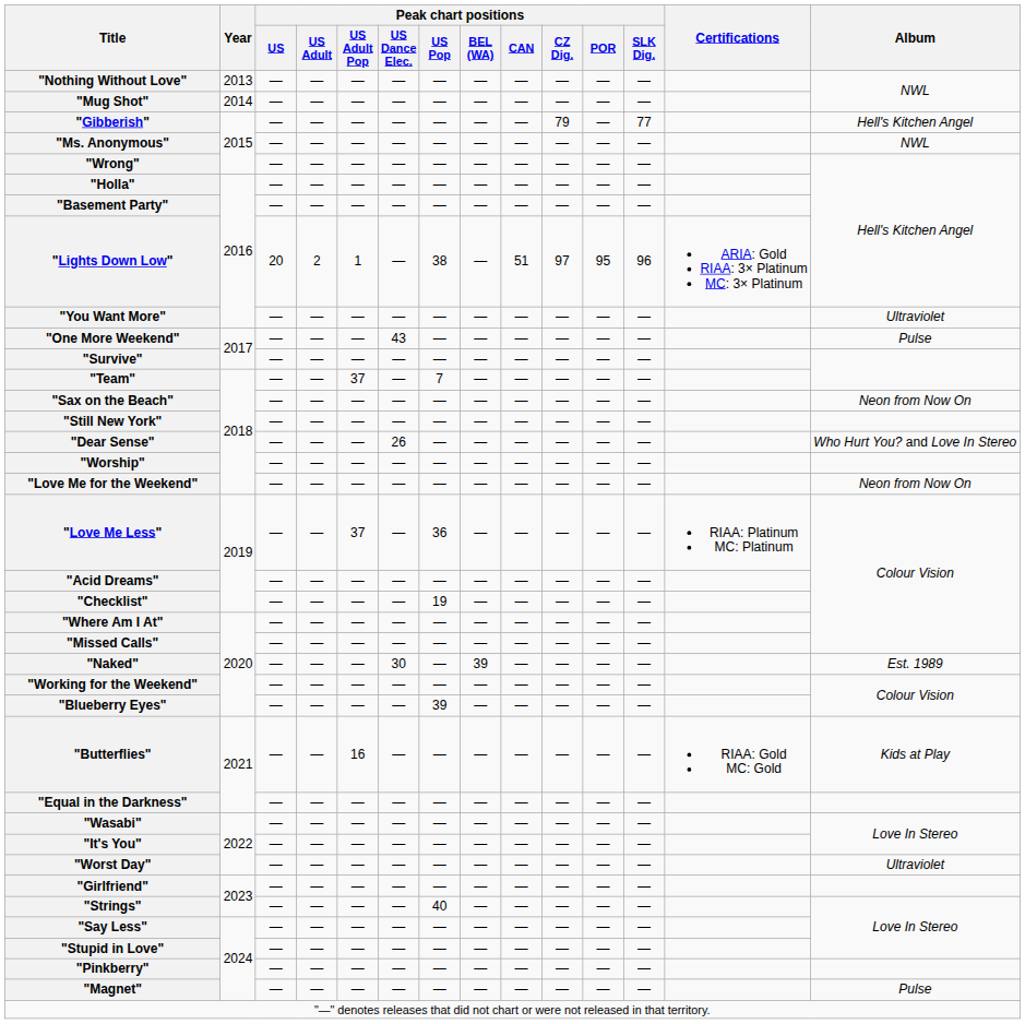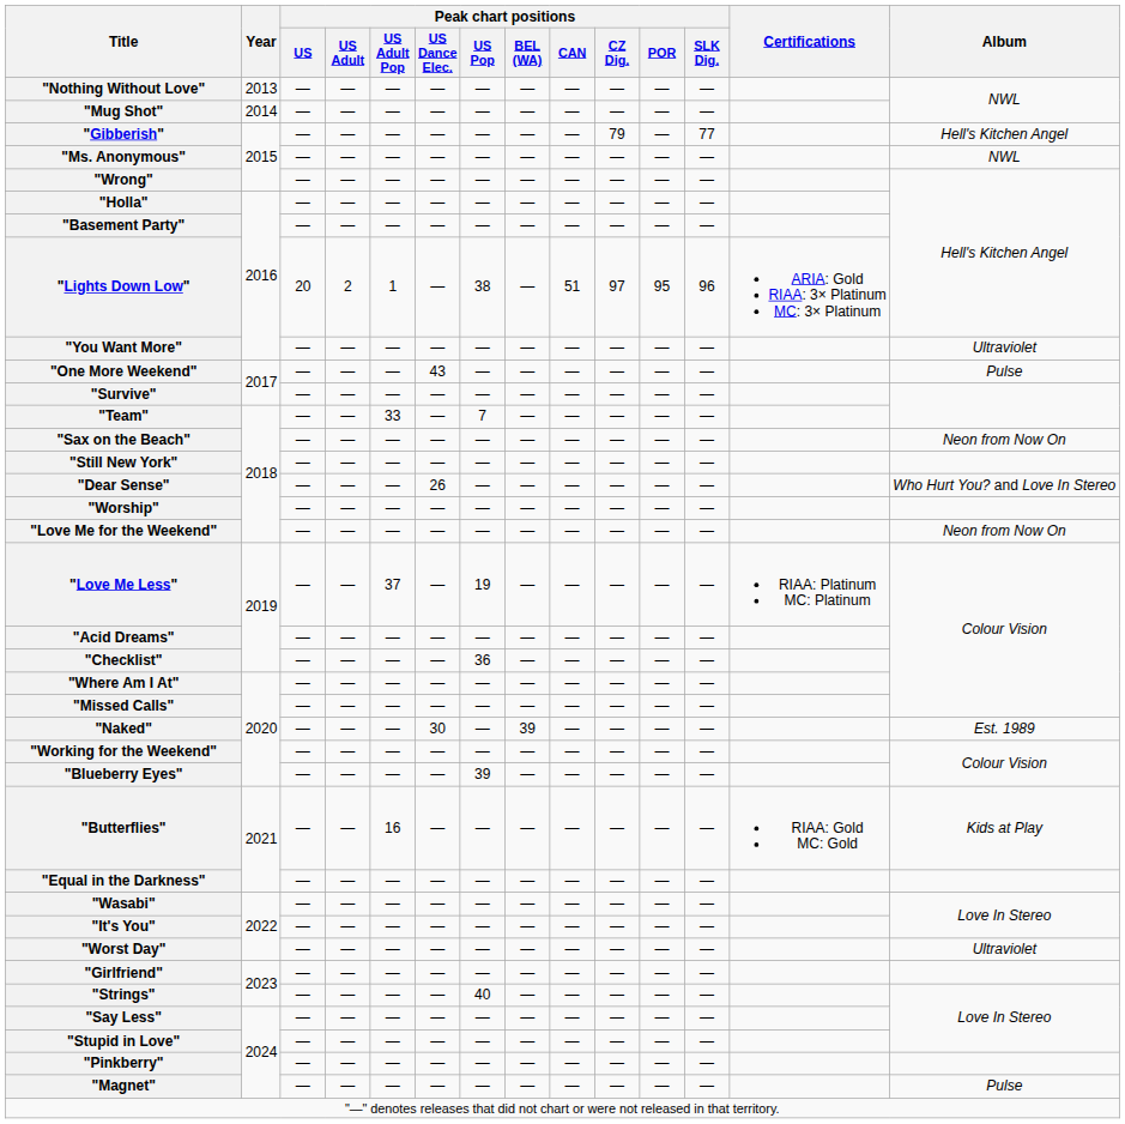"Team" | Peak chart positions / US Adult Pop: 37 -> 33
"Love Me Less" | Peak chart positions / US Pop: 36 -> 19
"Checklist" | Peak chart positions / US Pop: 19 -> 36
